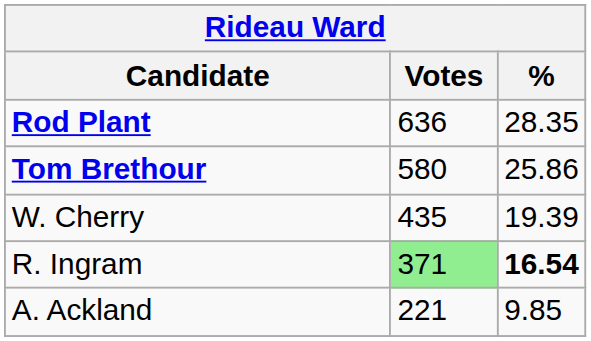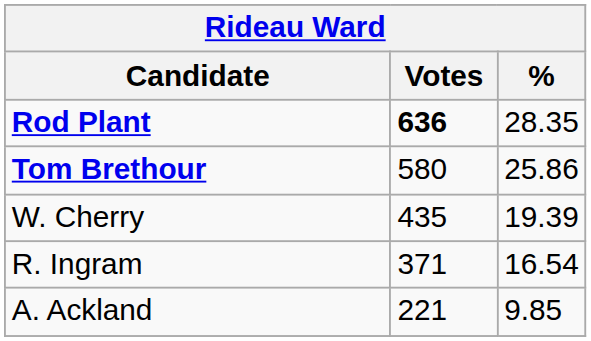Rod Plant | Votes: normal -> bold
R. Ingram | Votes: lightgreen background -> no background
R. Ingram | %: bold -> normal
